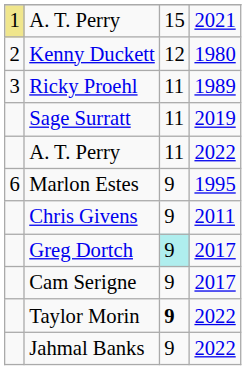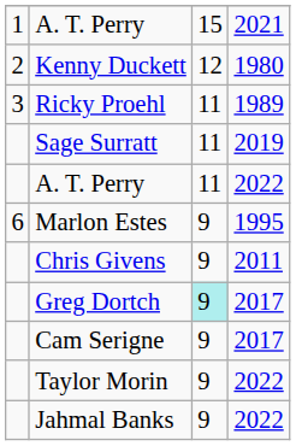A. T. Perry / 2021 | column 1: khaki background -> no background
Taylor Morin | column 3: bold -> normal
